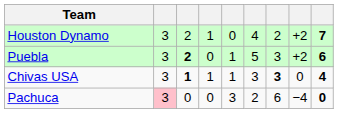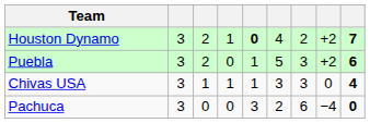Houston Dynamo | column 5: normal -> bold
Puebla | column 3: bold -> normal
Chivas USA | column 3: bold -> normal
Chivas USA | column 7: bold -> normal
Pachuca | column 2: pink background -> no background
